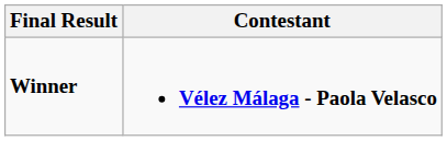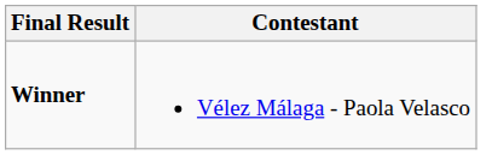Winner | Contestant: bold -> normal
